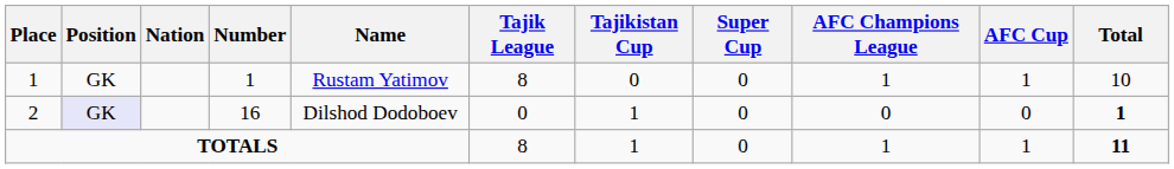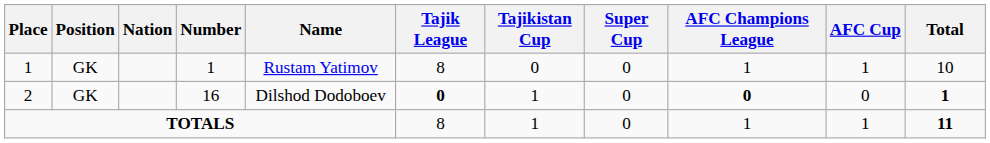2 | Position: lavender background -> no background
2 | Tajik League: normal -> bold
2 | AFC Champions League: normal -> bold
